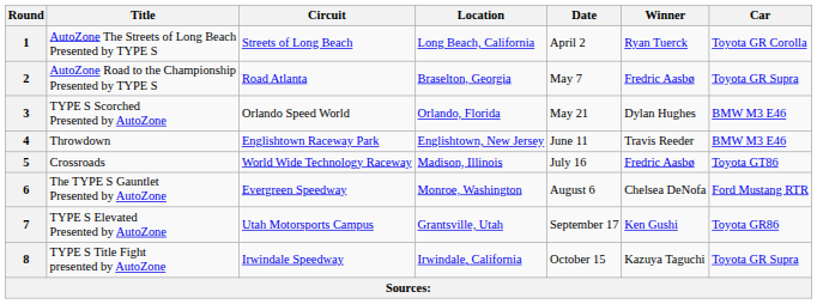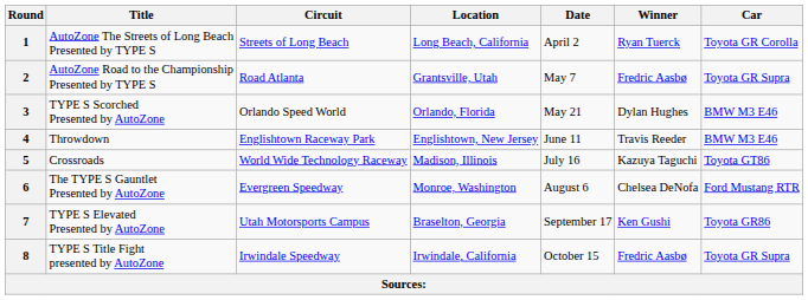2 | Location: Braselton, Georgia -> Grantsville, Utah
5 | Winner: Fredric Aasbø -> Kazuya Taguchi
7 | Location: Grantsville, Utah -> Braselton, Georgia
8 | Winner: Kazuya Taguchi -> Fredric Aasbø
